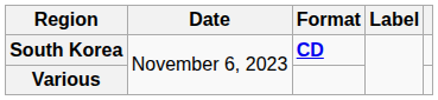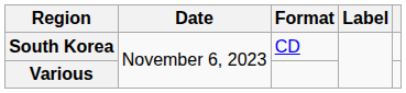South Korea | Format: bold -> normal
